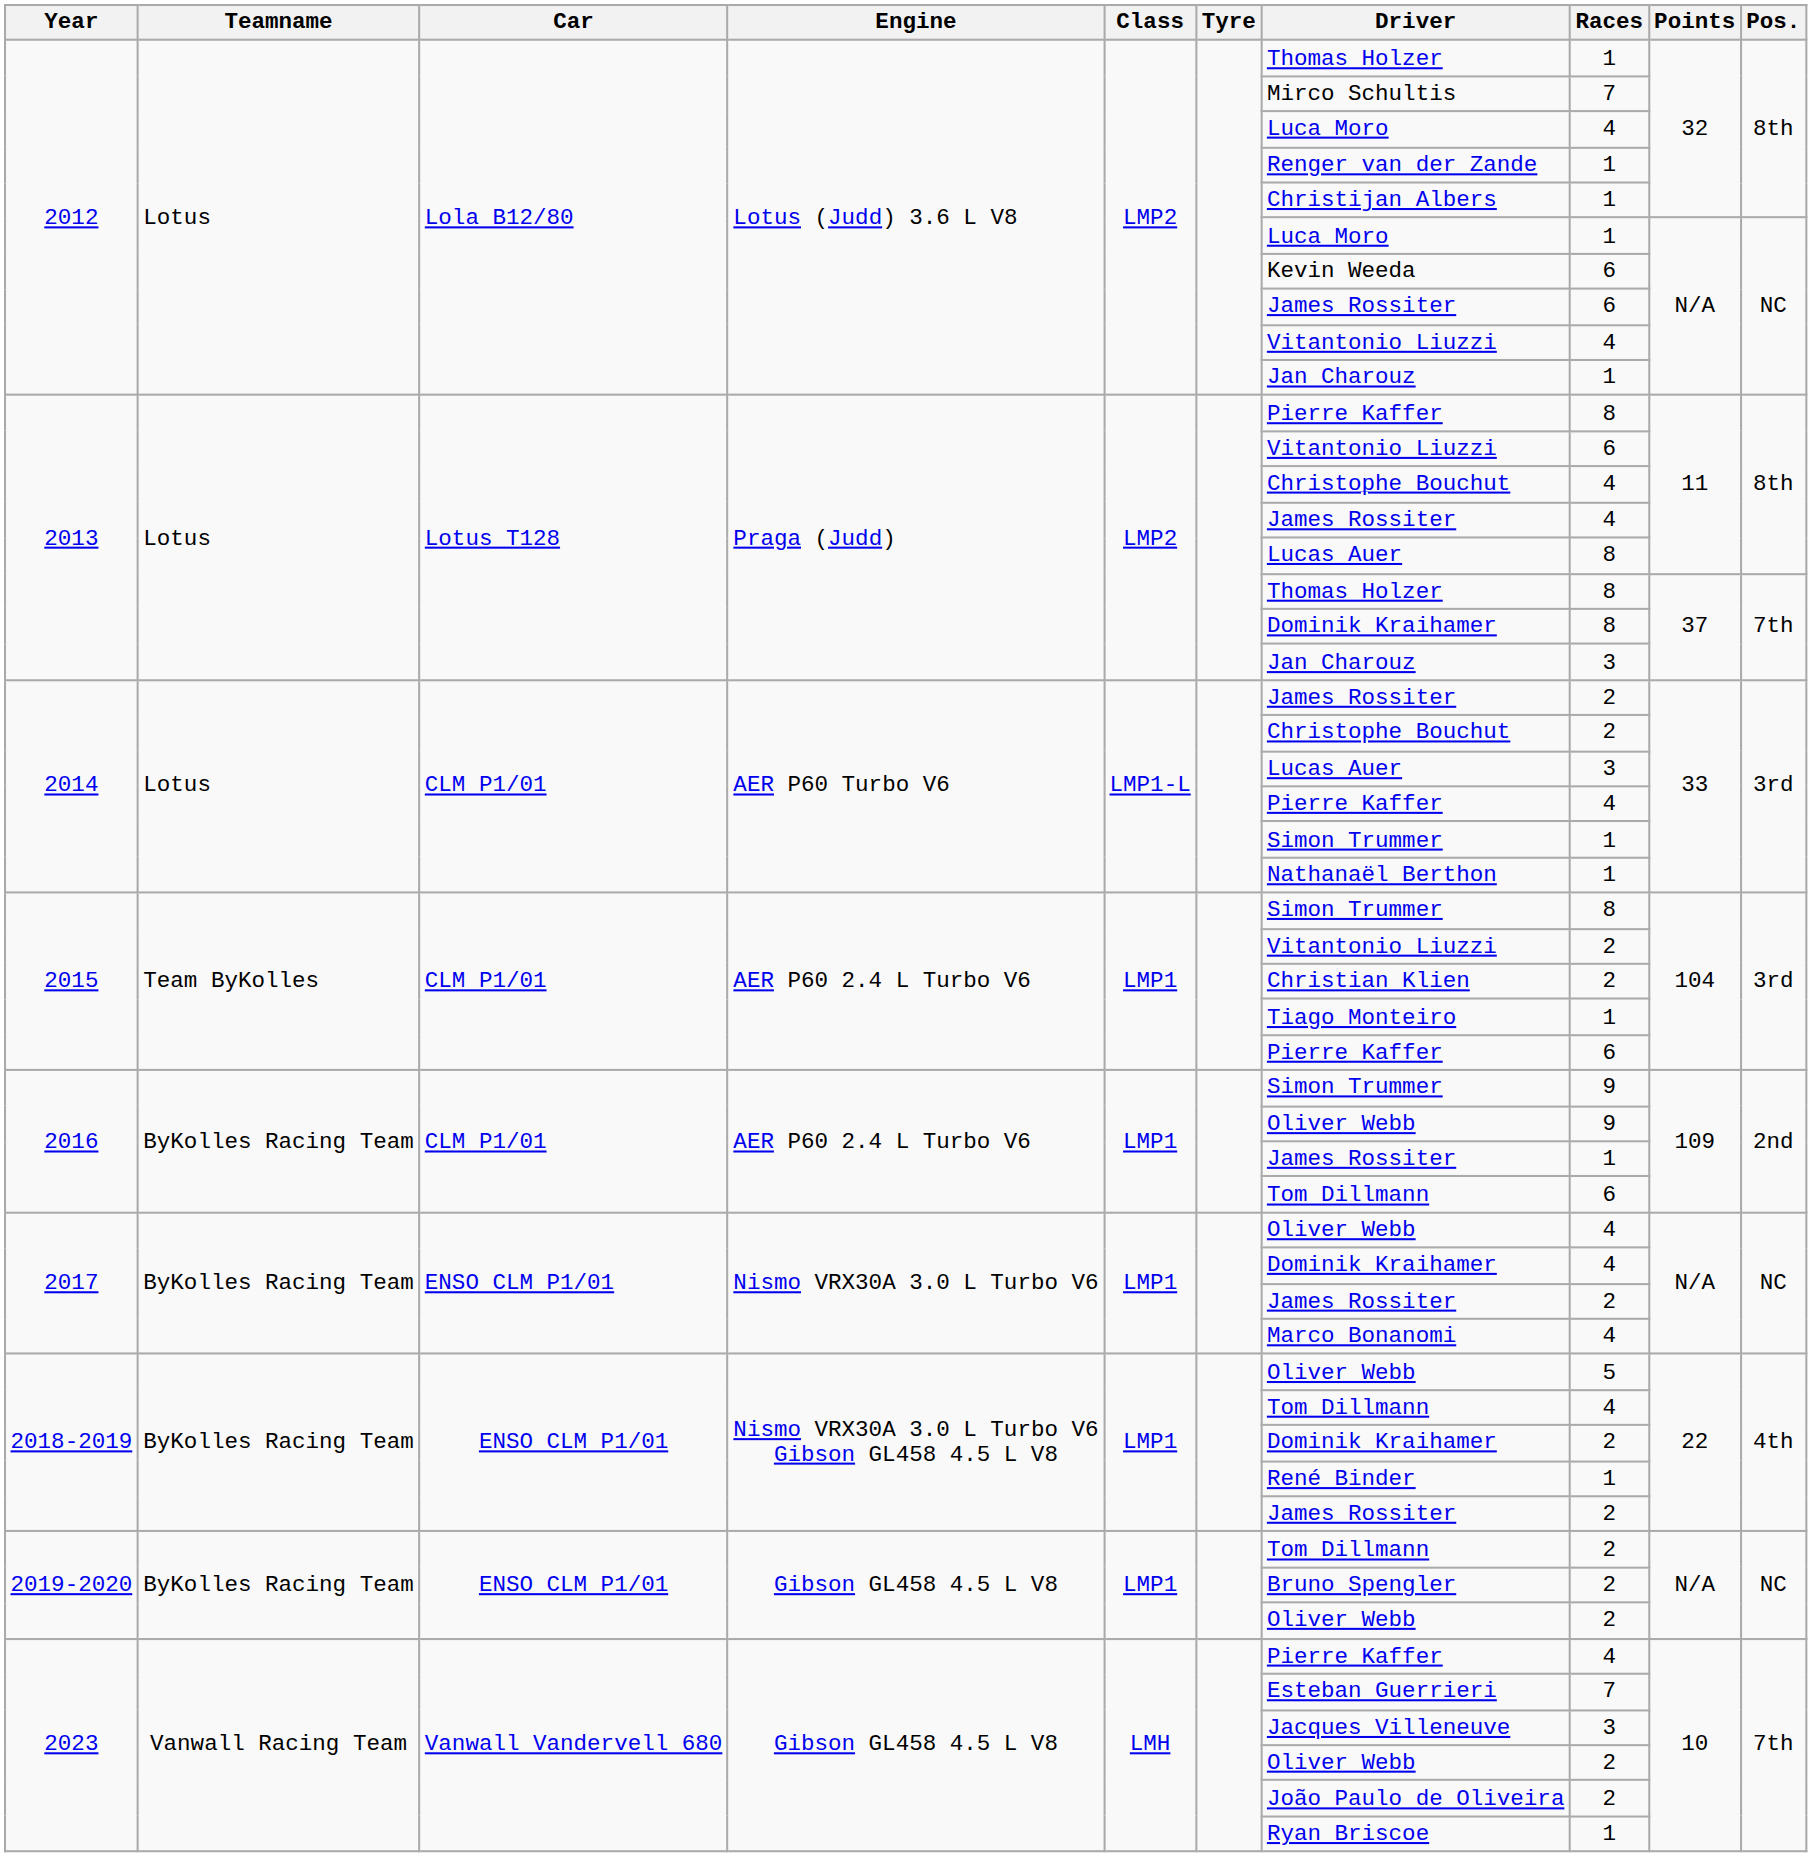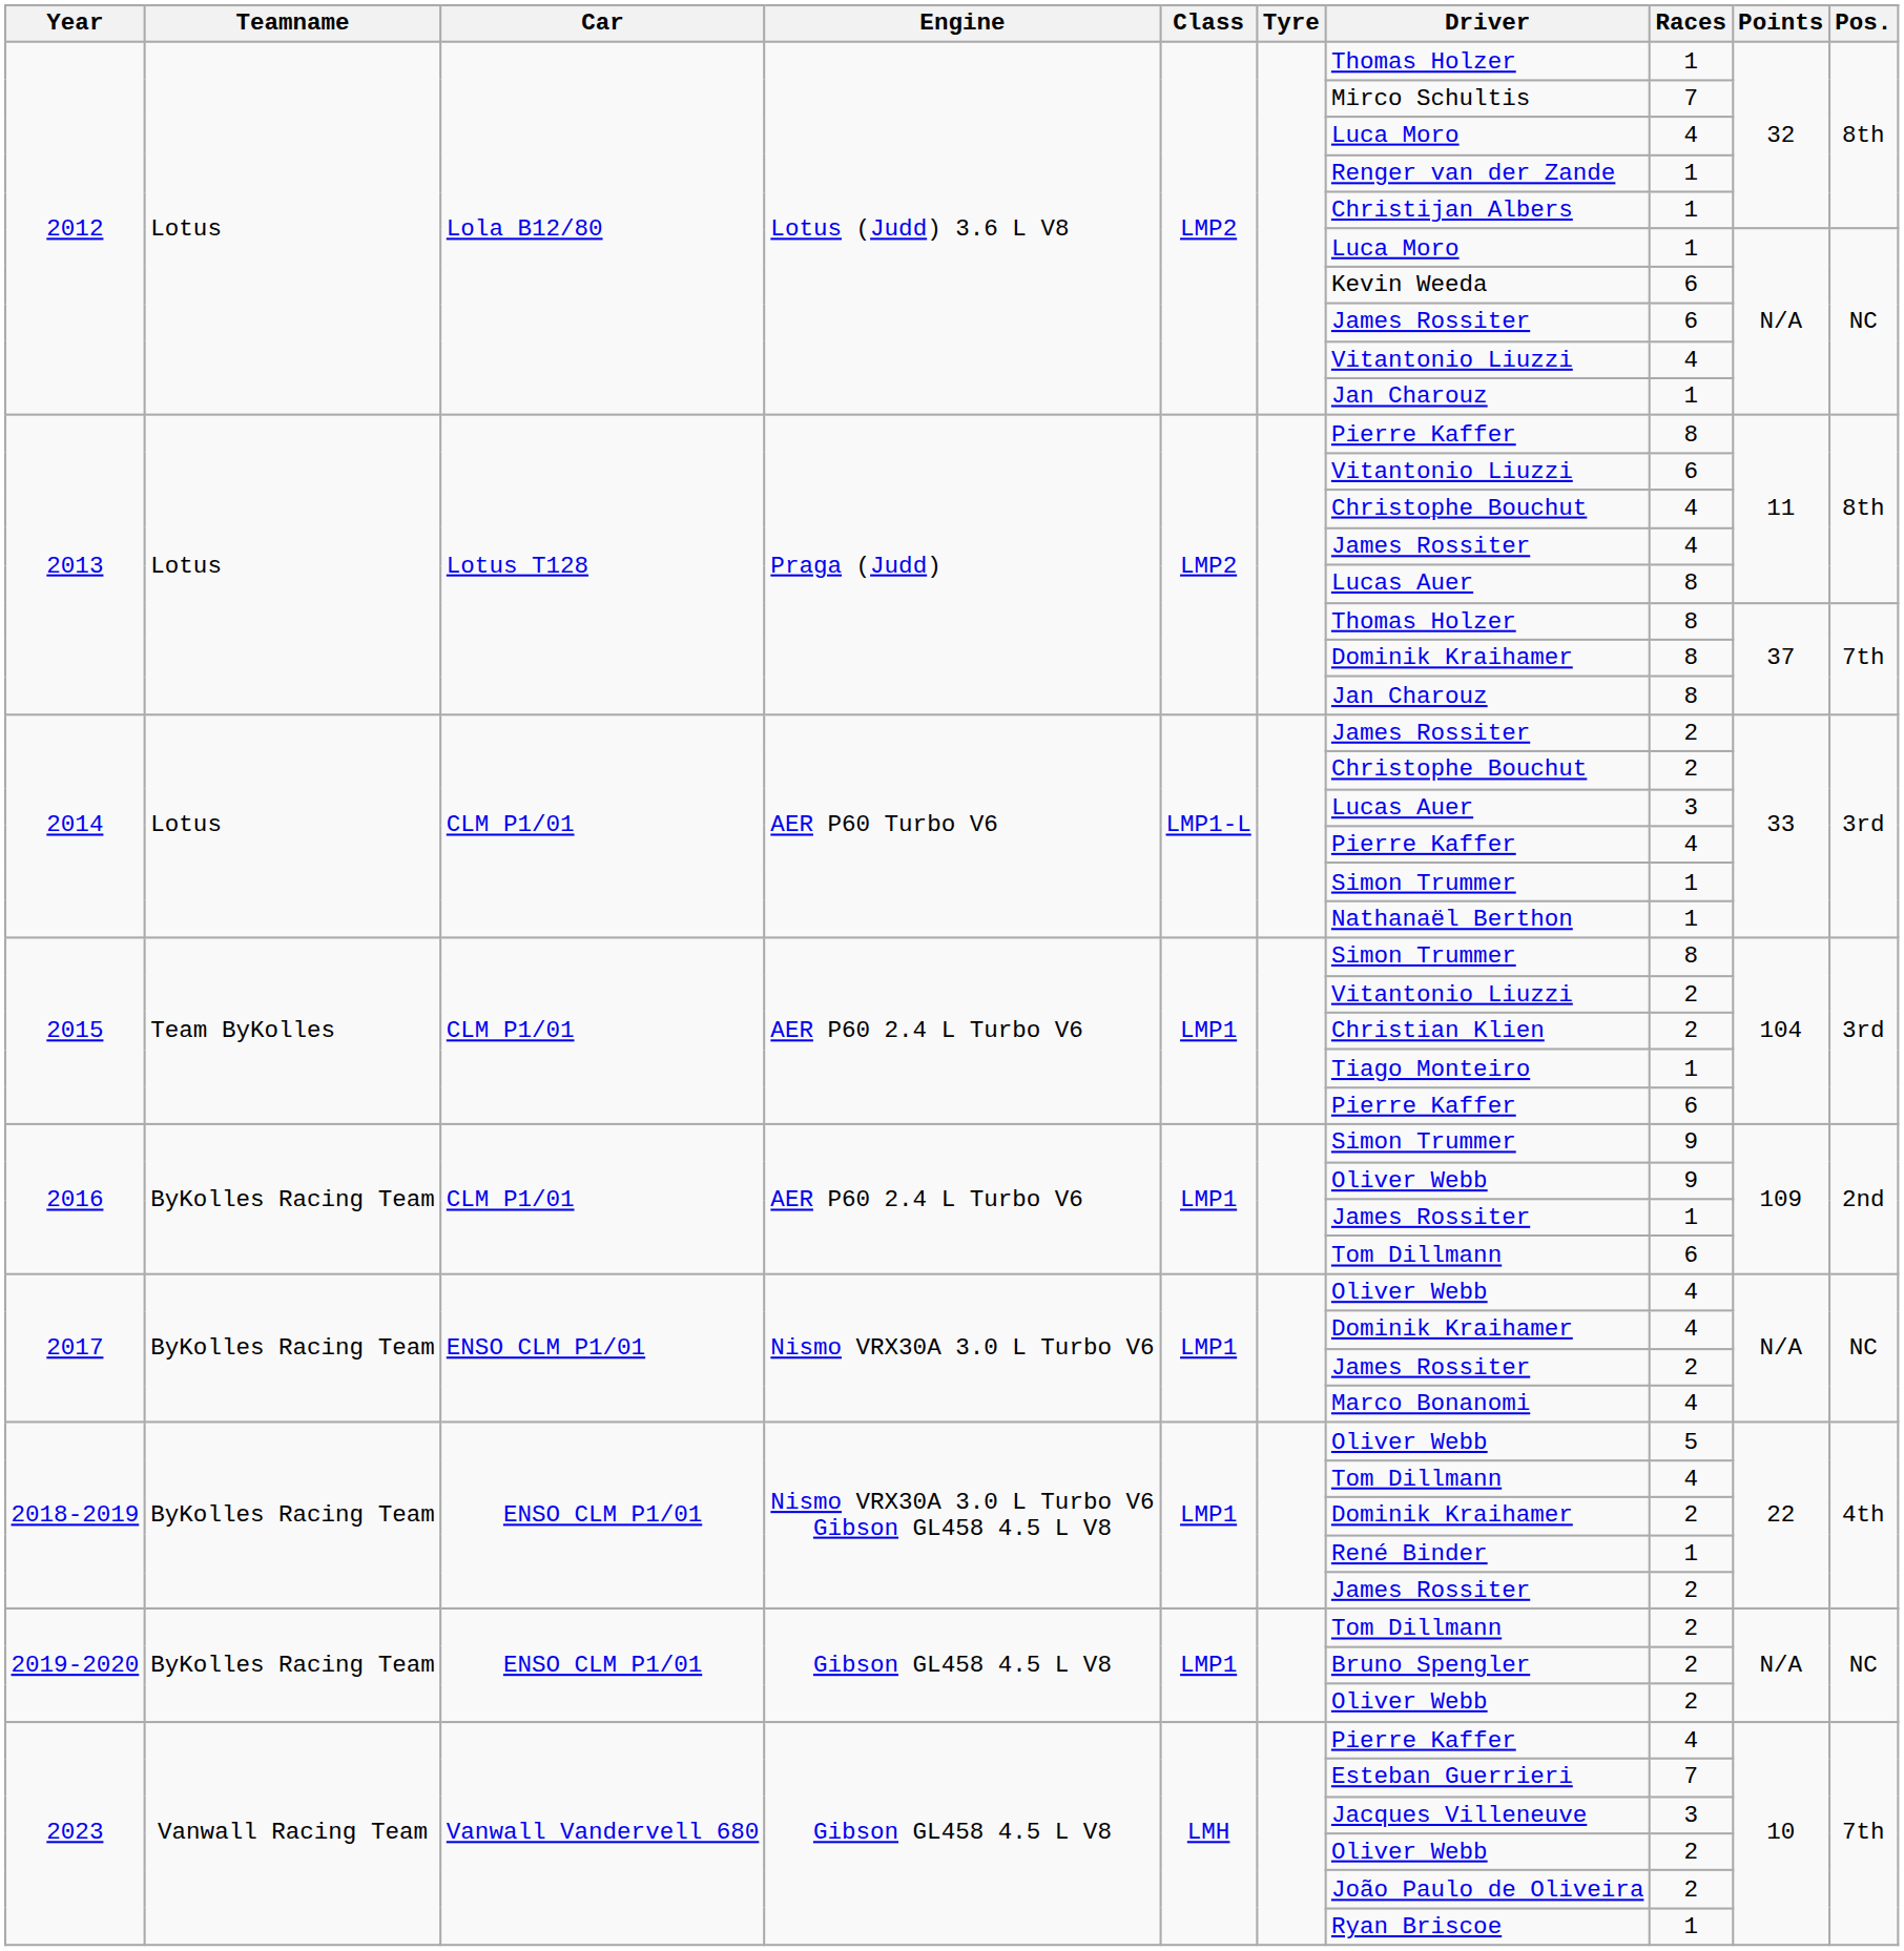row 19 | Races: 3 -> 8
